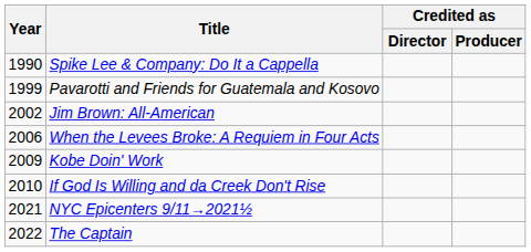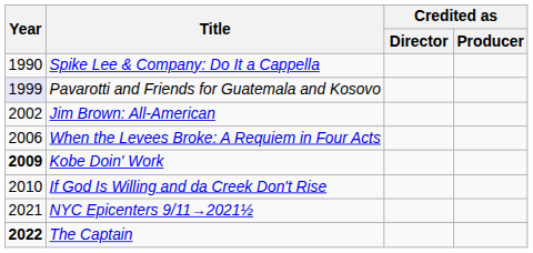Pavarotti and Friends for Guatemala and Kosovo | Year: no background -> lavender background
Kobe Doin' Work | Year: normal -> bold
The Captain | Year: normal -> bold
